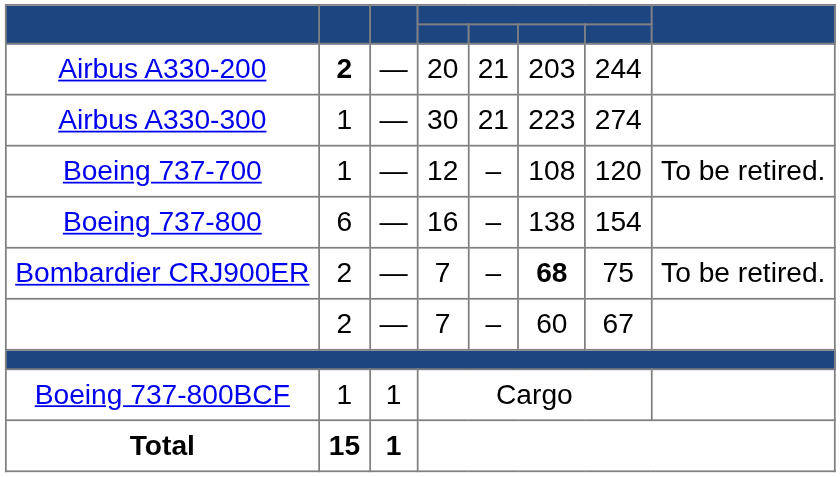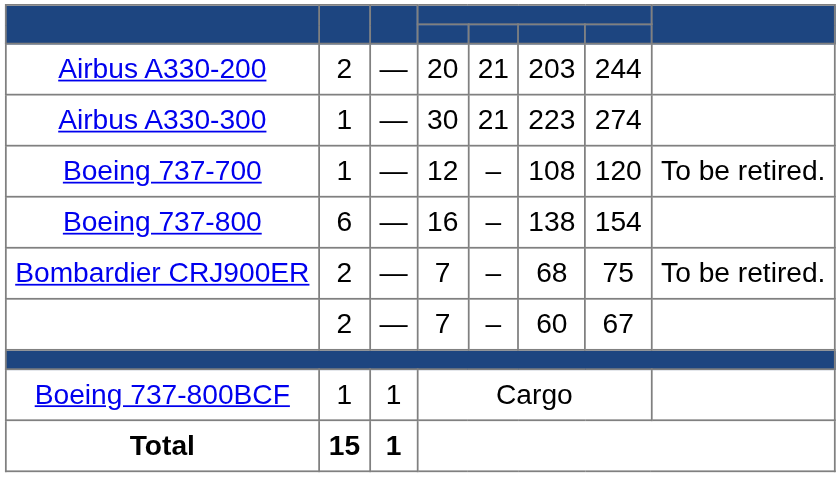Airbus A330-200 | column 2: bold -> normal
Bombardier CRJ900ER | column 6: bold -> normal
